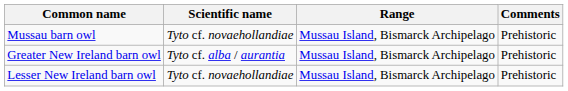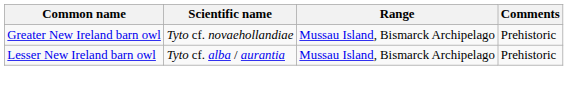- row: Mussau barn owl | Tyto cf. novaehollandiae | Mussau Island, Bismarck Archipelago | Prehistoric
Greater New Ireland barn owl | Scientific name: Tyto cf. alba / aurantia -> Tyto cf. novaehollandiae
Lesser New Ireland barn owl | Scientific name: Tyto cf. novaehollandiae -> Tyto cf. alba / aurantia
